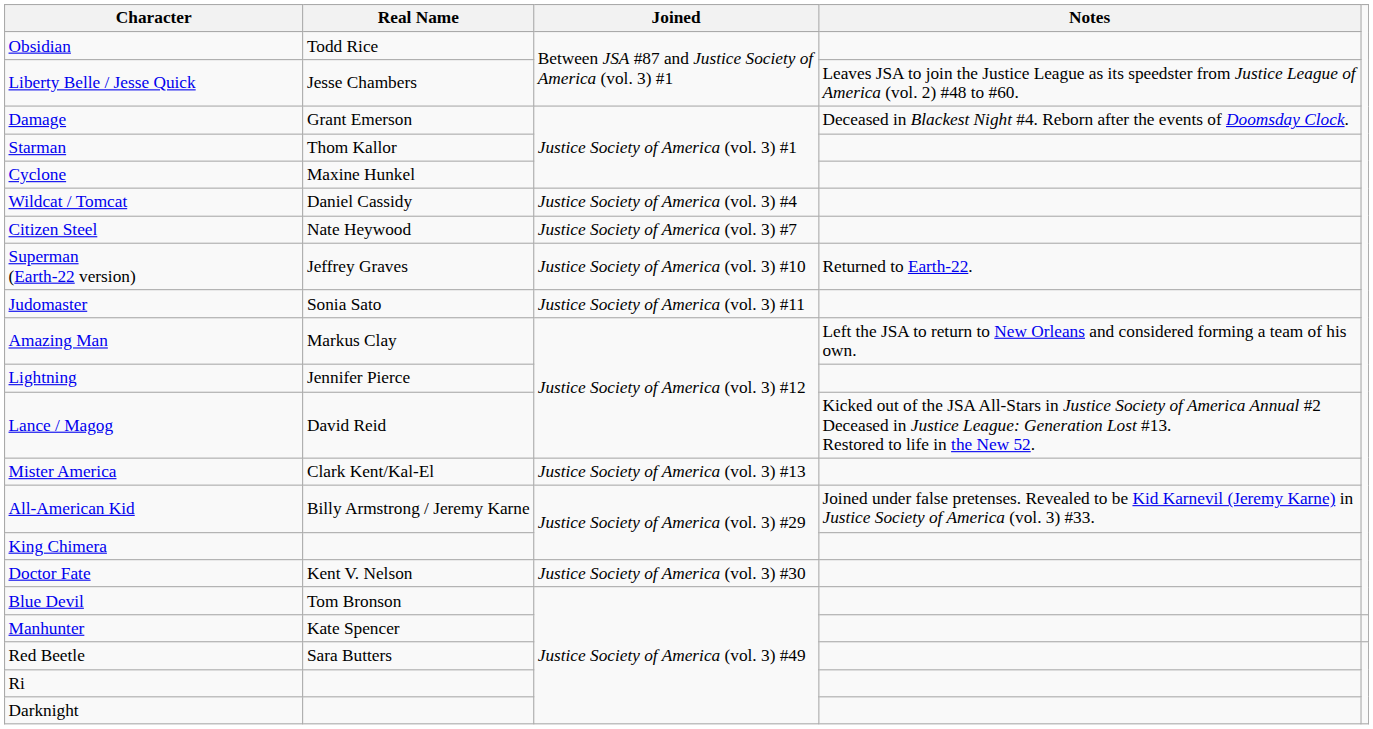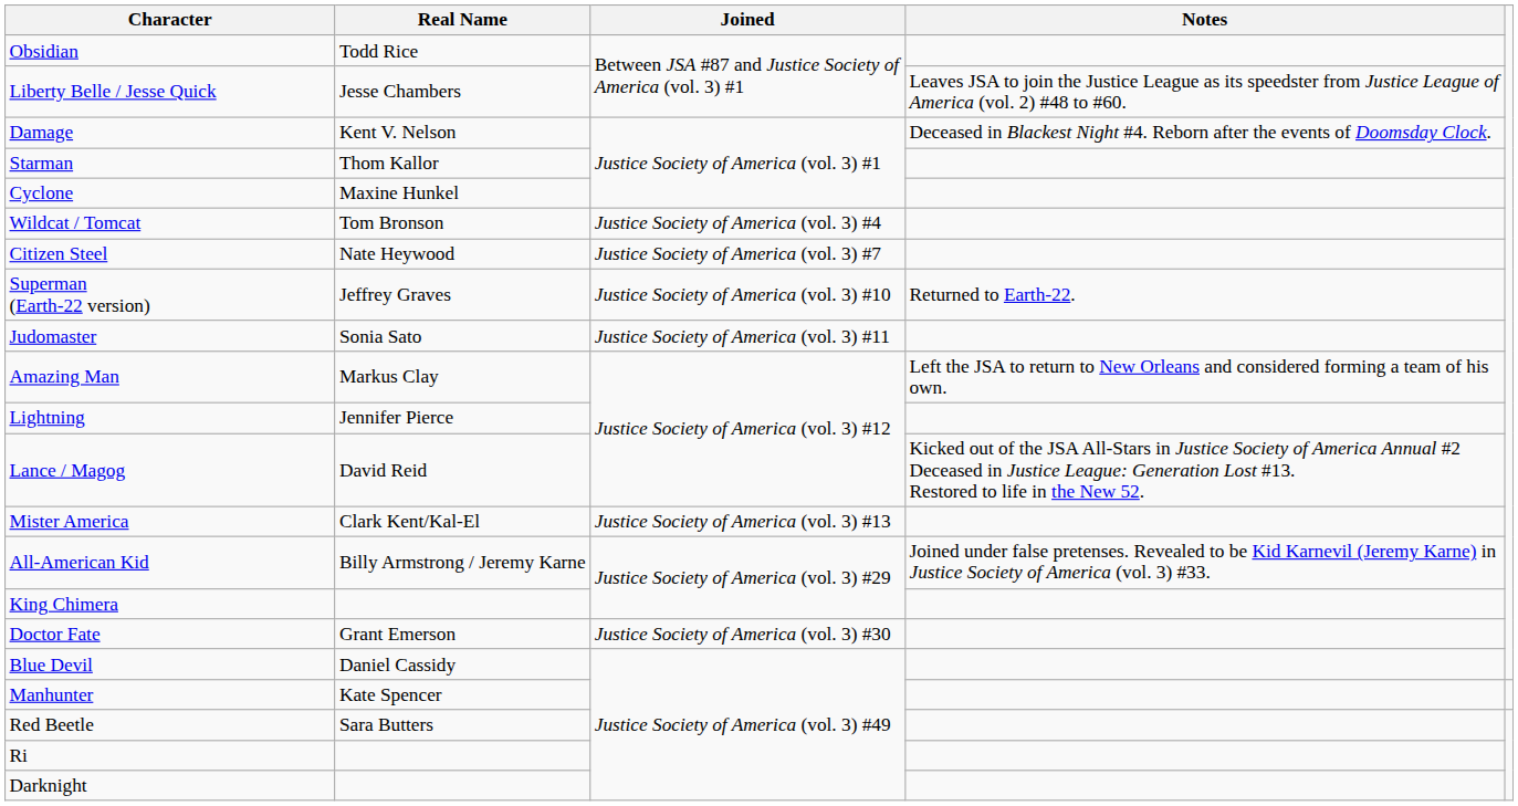Damage | Real Name: Grant Emerson -> Kent V. Nelson
Wildcat / Tomcat | Real Name: Daniel Cassidy -> Tom Bronson
Doctor Fate | Real Name: Kent V. Nelson -> Grant Emerson
Blue Devil | Real Name: Tom Bronson -> Daniel Cassidy
